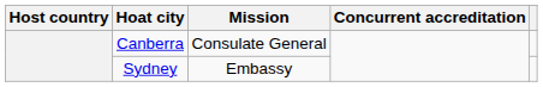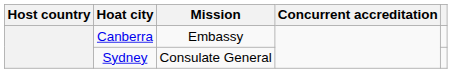Canberra | Mission: Consulate General -> Embassy
Sydney | Mission: Embassy -> Consulate General
